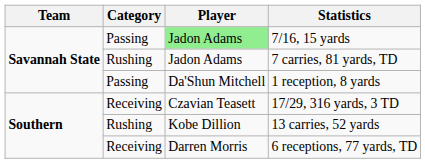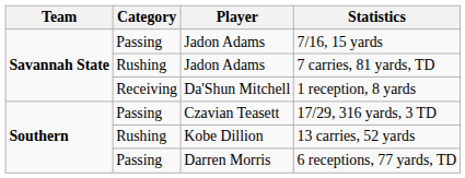7/16, 15 yards | Player: lightgreen background -> no background
1 reception, 8 yards | Category: Passing -> Receiving
17/29, 316 yards, 3 TD | Category: Receiving -> Passing
6 receptions, 77 yards, TD | Category: Receiving -> Passing
